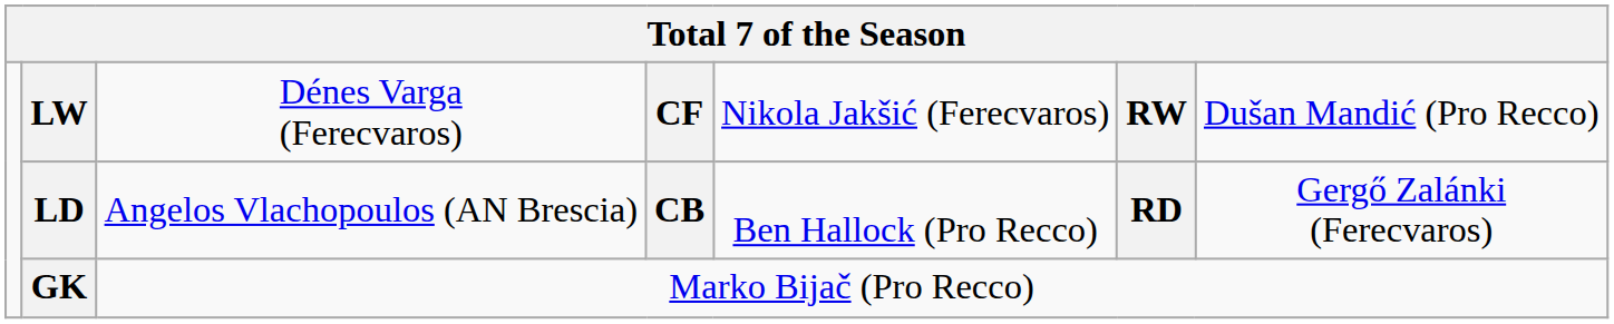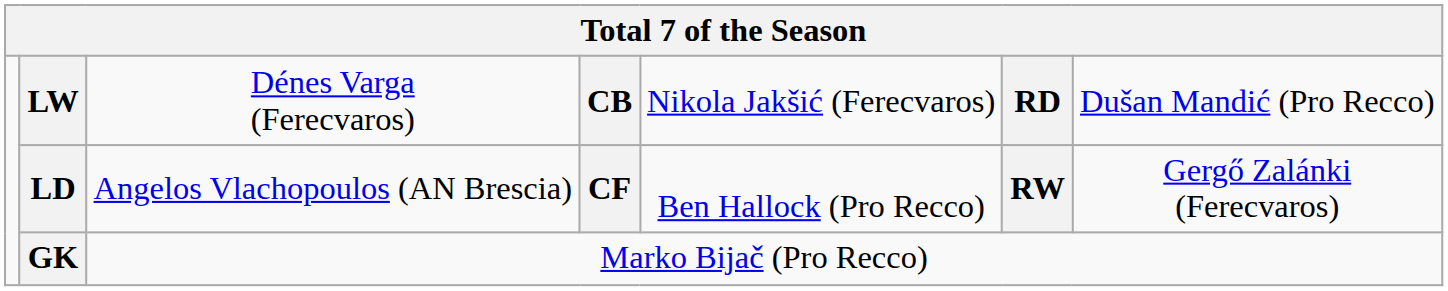LW | column 4: CF -> CB
LW | column 6: RW -> RD
LD | column 4: CB -> CF
LD | column 6: RD -> RW
